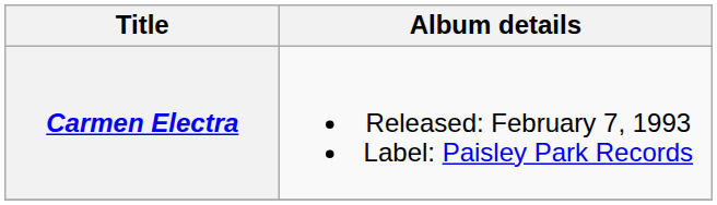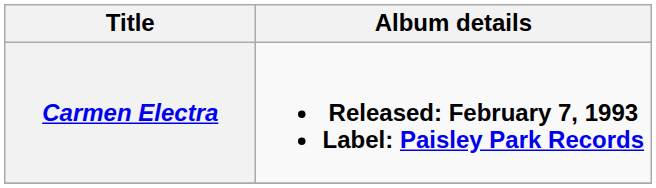Carmen Electra | Album details: normal -> bold
